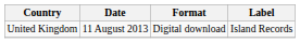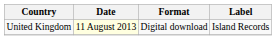United Kingdom | Date: no background -> lightyellow background
